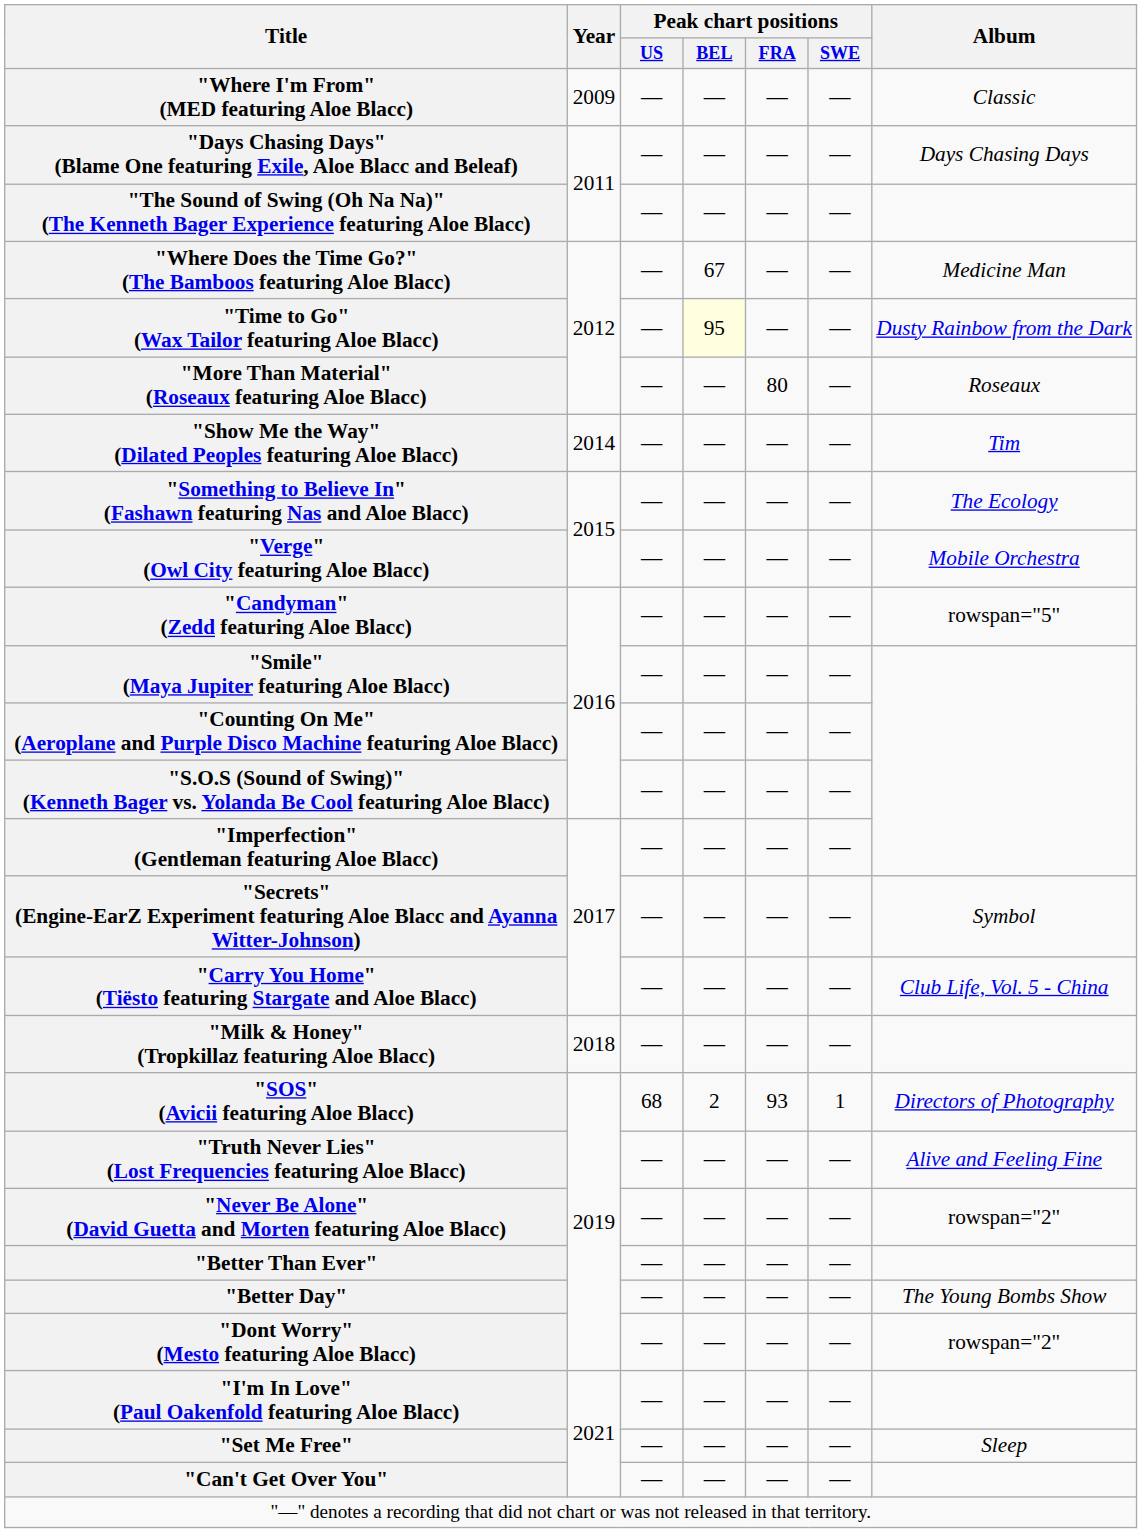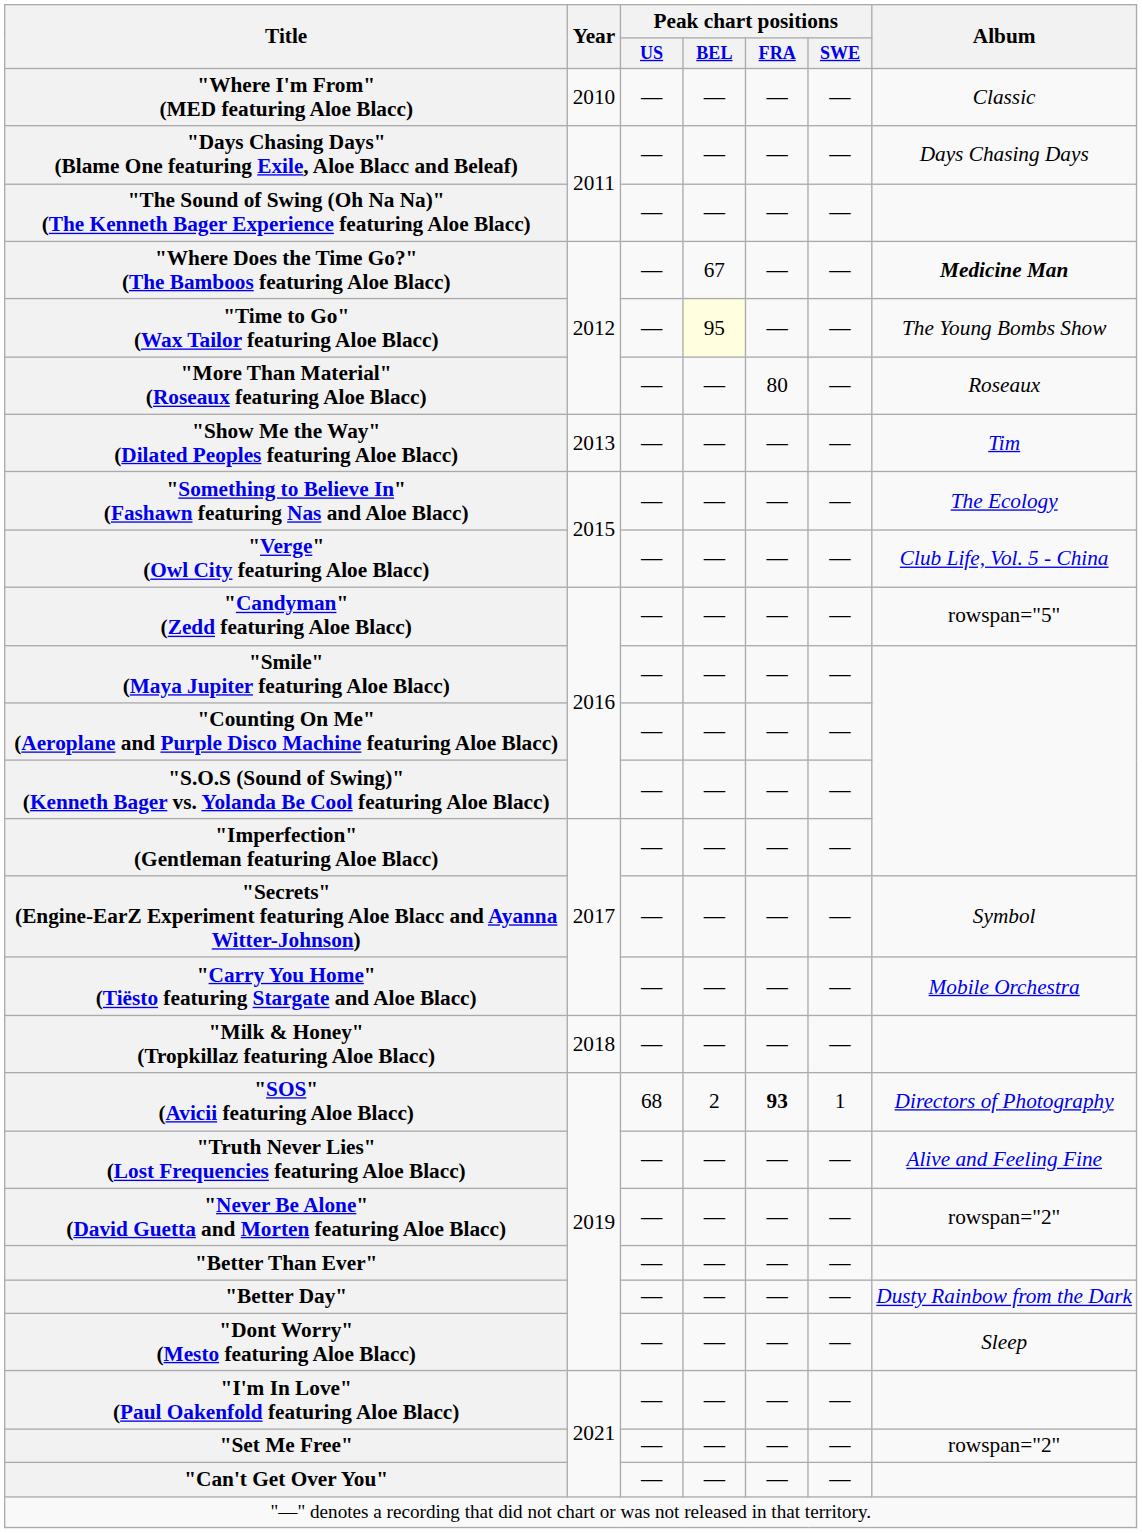"Where I'm From" (MED featuring Aloe Blacc) | Year: 2009 -> 2010
"Where Does the Time Go?" (The Bamboos featuring Aloe Blacc) | Album: normal -> bold
"Time to Go" (Wax Tailor featuring Aloe Blacc) | Album: Dusty Rainbow from the Dark -> The Young Bombs Show
"Show Me the Way" (Dilated Peoples featuring Aloe Blacc) | Year: 2014 -> 2013
"Verge" (Owl City featuring Aloe Blacc) | Album: Mobile Orchestra -> Club Life, Vol. 5 - China
"Carry You Home" (Tiësto featuring Stargate and Aloe Blacc) | Album: Club Life, Vol. 5 - China -> Mobile Orchestra
"SOS" (Avicii featuring Aloe Blacc) | Peak chart positions / FRA: normal -> bold
"Better Day" | Album: The Young Bombs Show -> Dusty Rainbow from the Dark
"Dont Worry" (Mesto featuring Aloe Blacc) | Album: rowspan="2" -> Sleep
"Set Me Free" | Album: Sleep -> rowspan="2"
